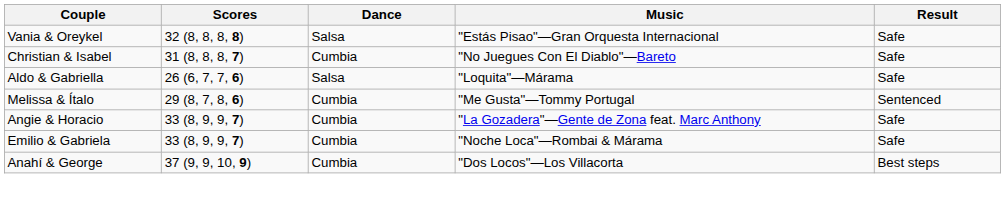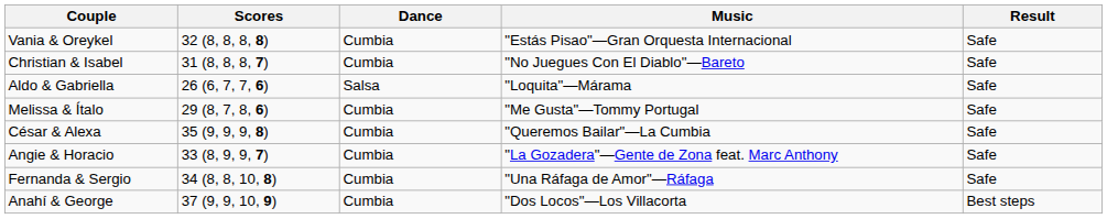Vania & Oreykel | Dance: Salsa -> Cumbia
Melissa & Ítalo | Result: Sentenced -> Safe
+ row: César & Alexa | 35 (9, 9, 9, 8) | Cumbia | "Queremos Bailar"—La Cumbia | Safe
+ row: Fernanda & Sergio | 34 (8, 8, 10, 8) | Cumbia | "Una Ráfaga de Amor"—Ráfaga | Safe
- row: Emilio & Gabriela | 33 (8, 9, 9, 7) | Cumbia | "Noche Loca"—Rombai & Márama | Safe
